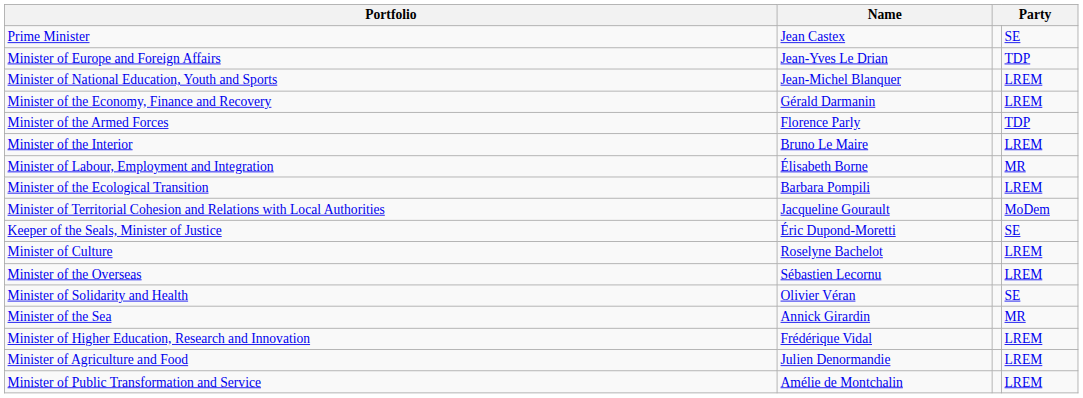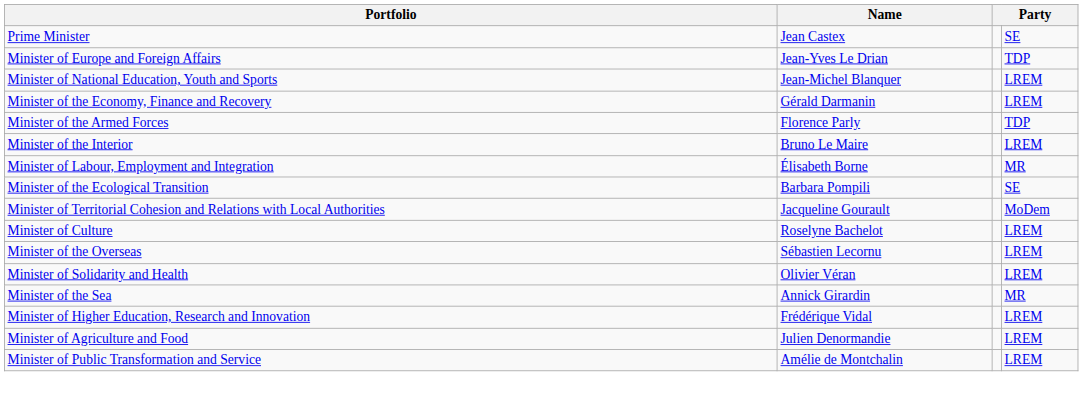Minister of the Ecological Transition | column 4: LREM -> SE
- row: Keeper of the Seals, Minister of Justice | Éric Dupond-Moretti | SE
Minister of Solidarity and Health | column 4: SE -> LREM
